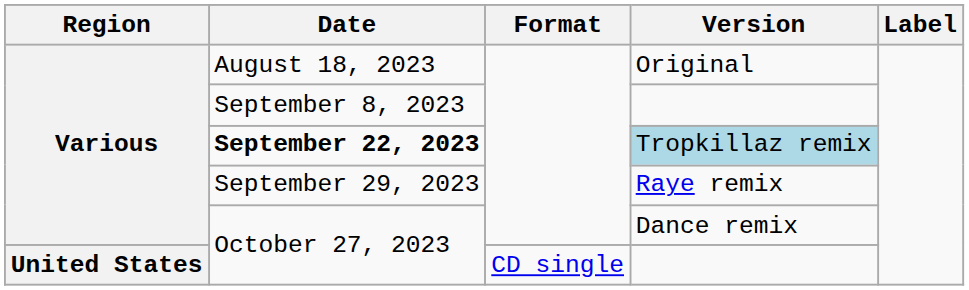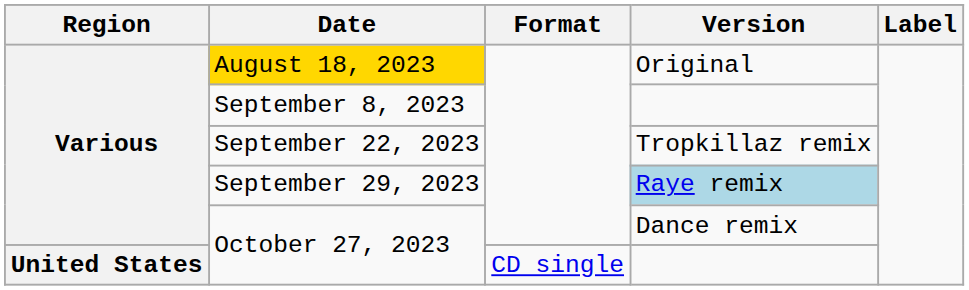August 18, 2023 | Date: no background -> gold background
September 22, 2023 | Date: bold -> normal
September 22, 2023 | Version: lightblue background -> no background
September 29, 2023 | Version: no background -> lightblue background
